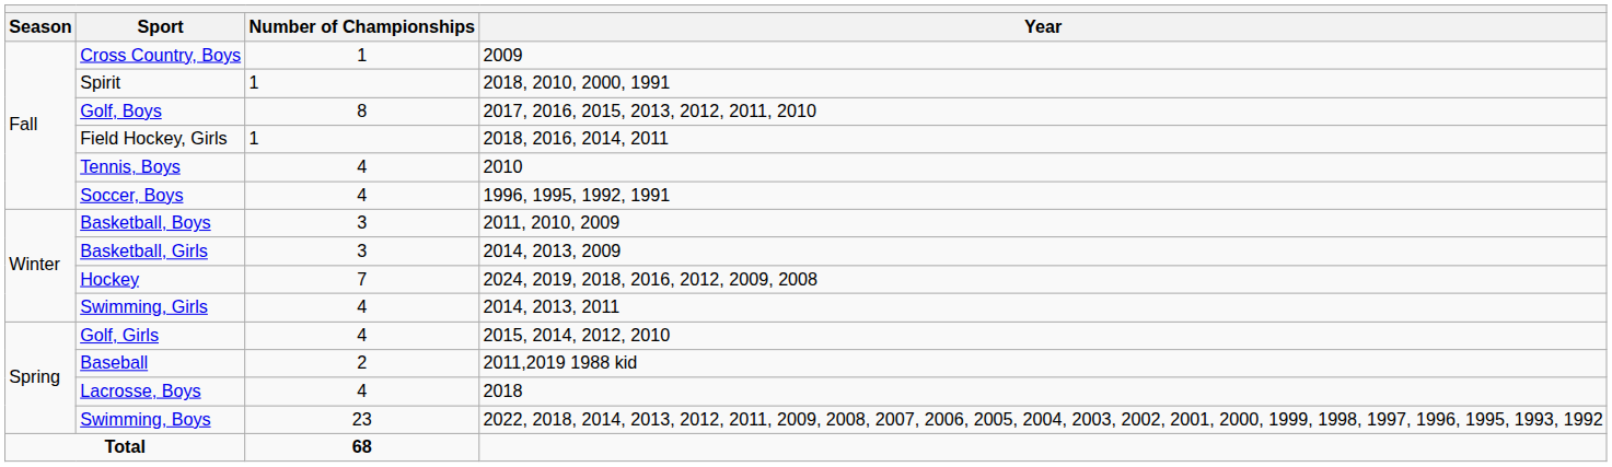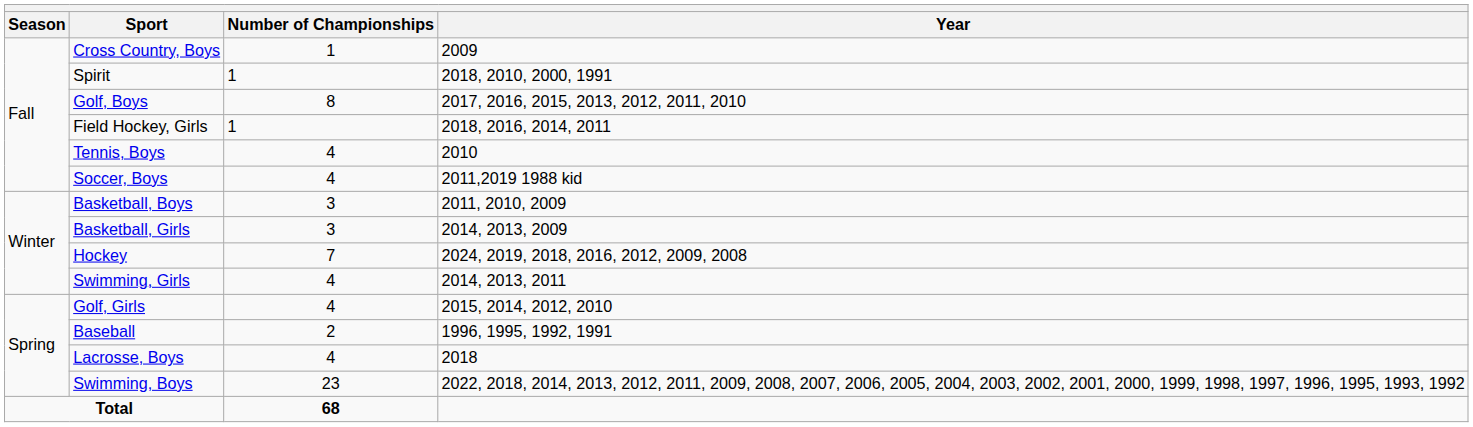Soccer, Boys | Year: 1996, 1995, 1992, 1991 -> 2011,2019 1988 kid
Baseball | Year: 2011,2019 1988 kid -> 1996, 1995, 1992, 1991
